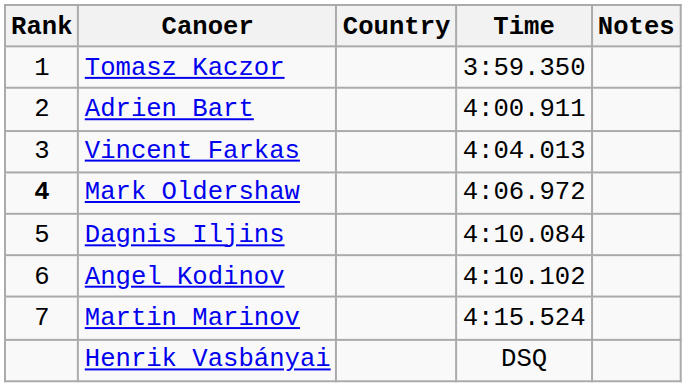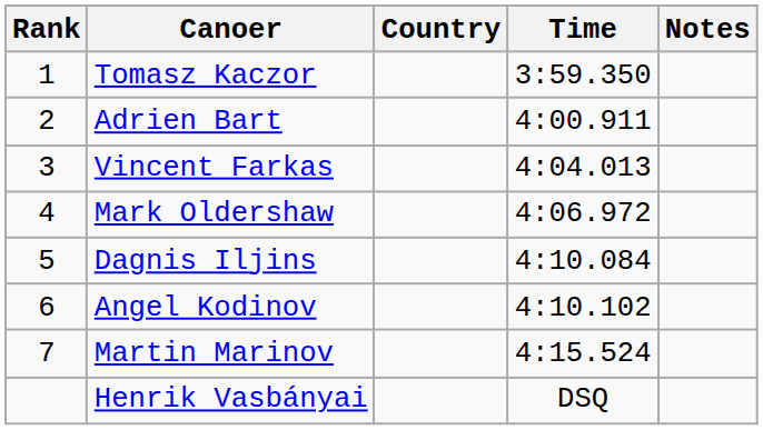Mark Oldershaw | Rank: bold -> normal
